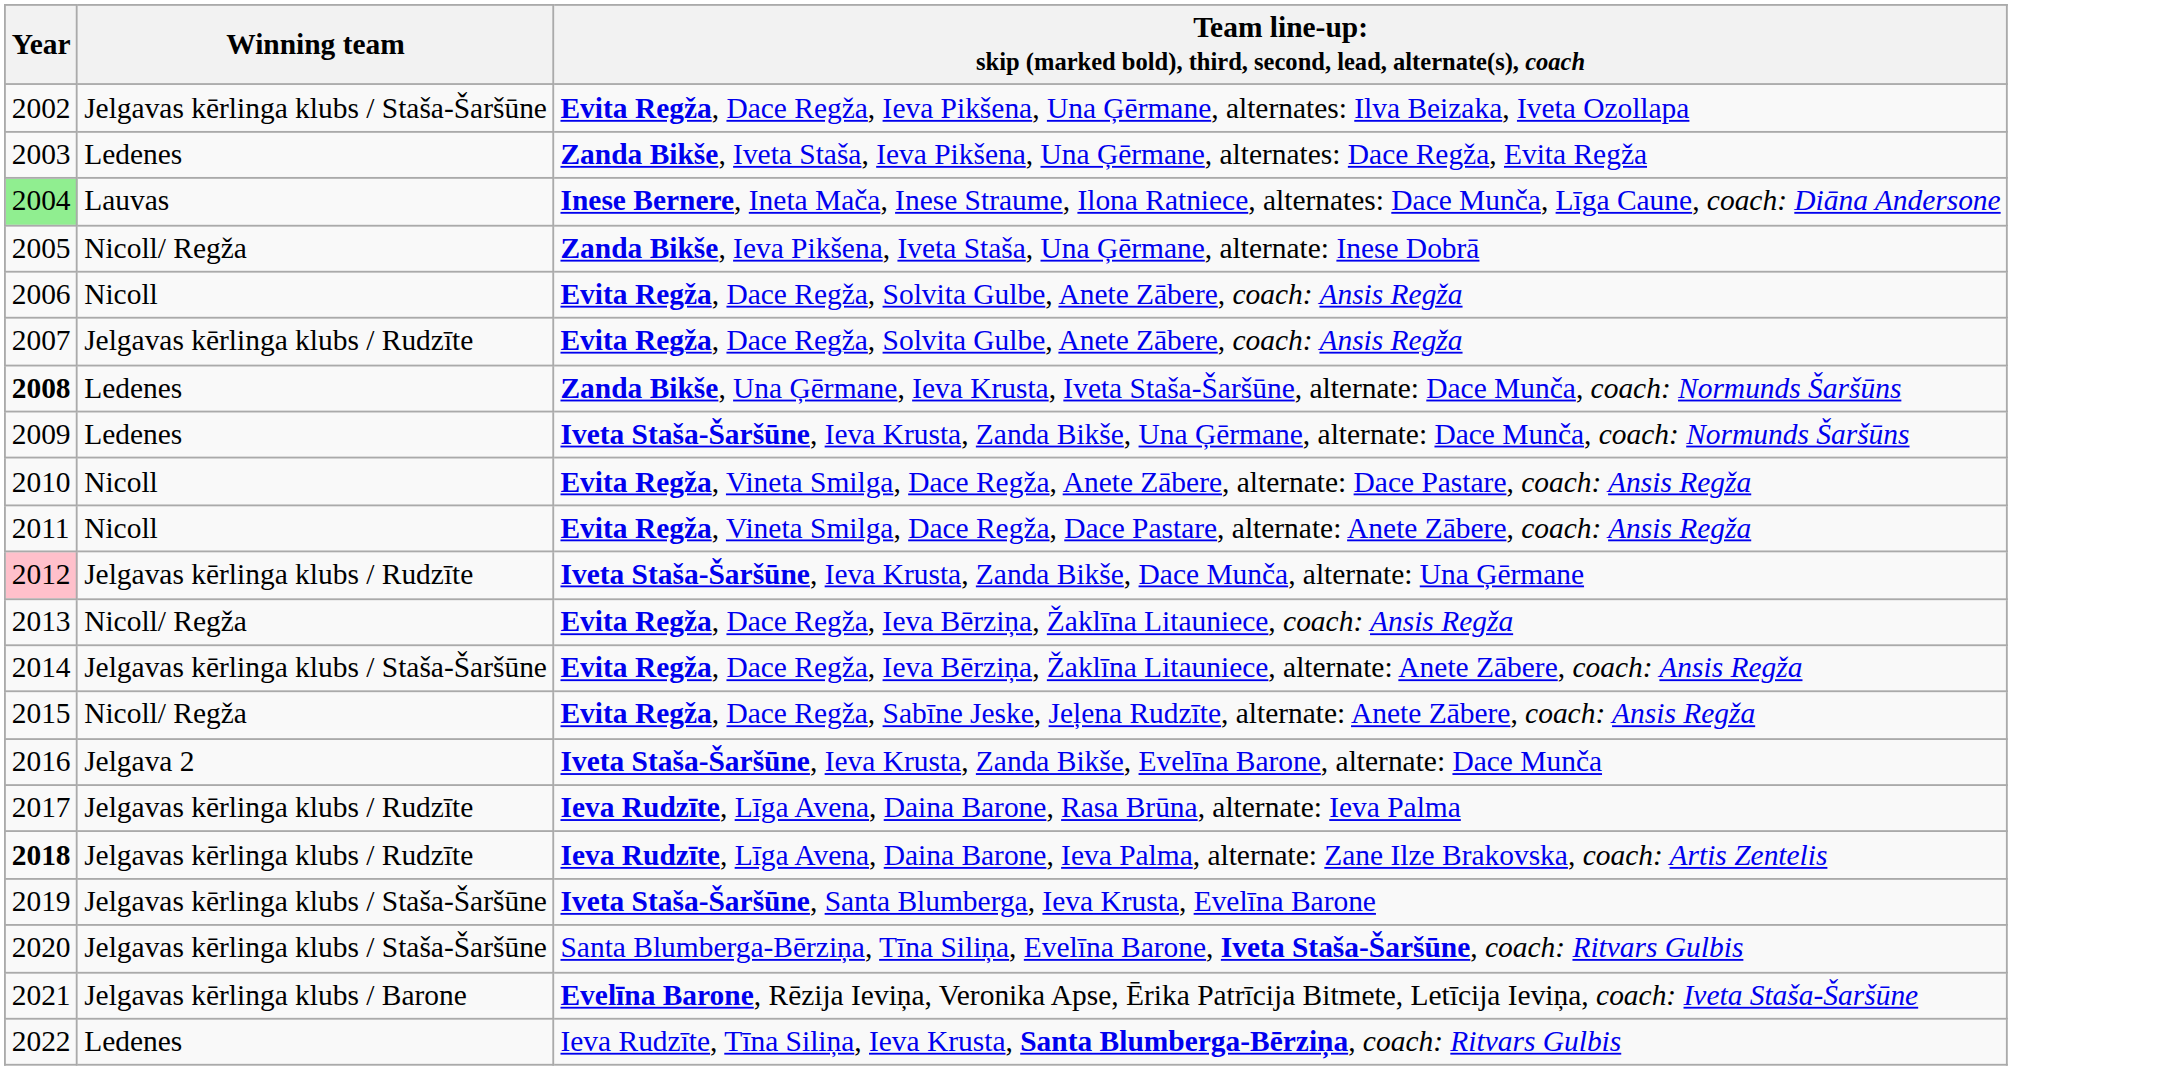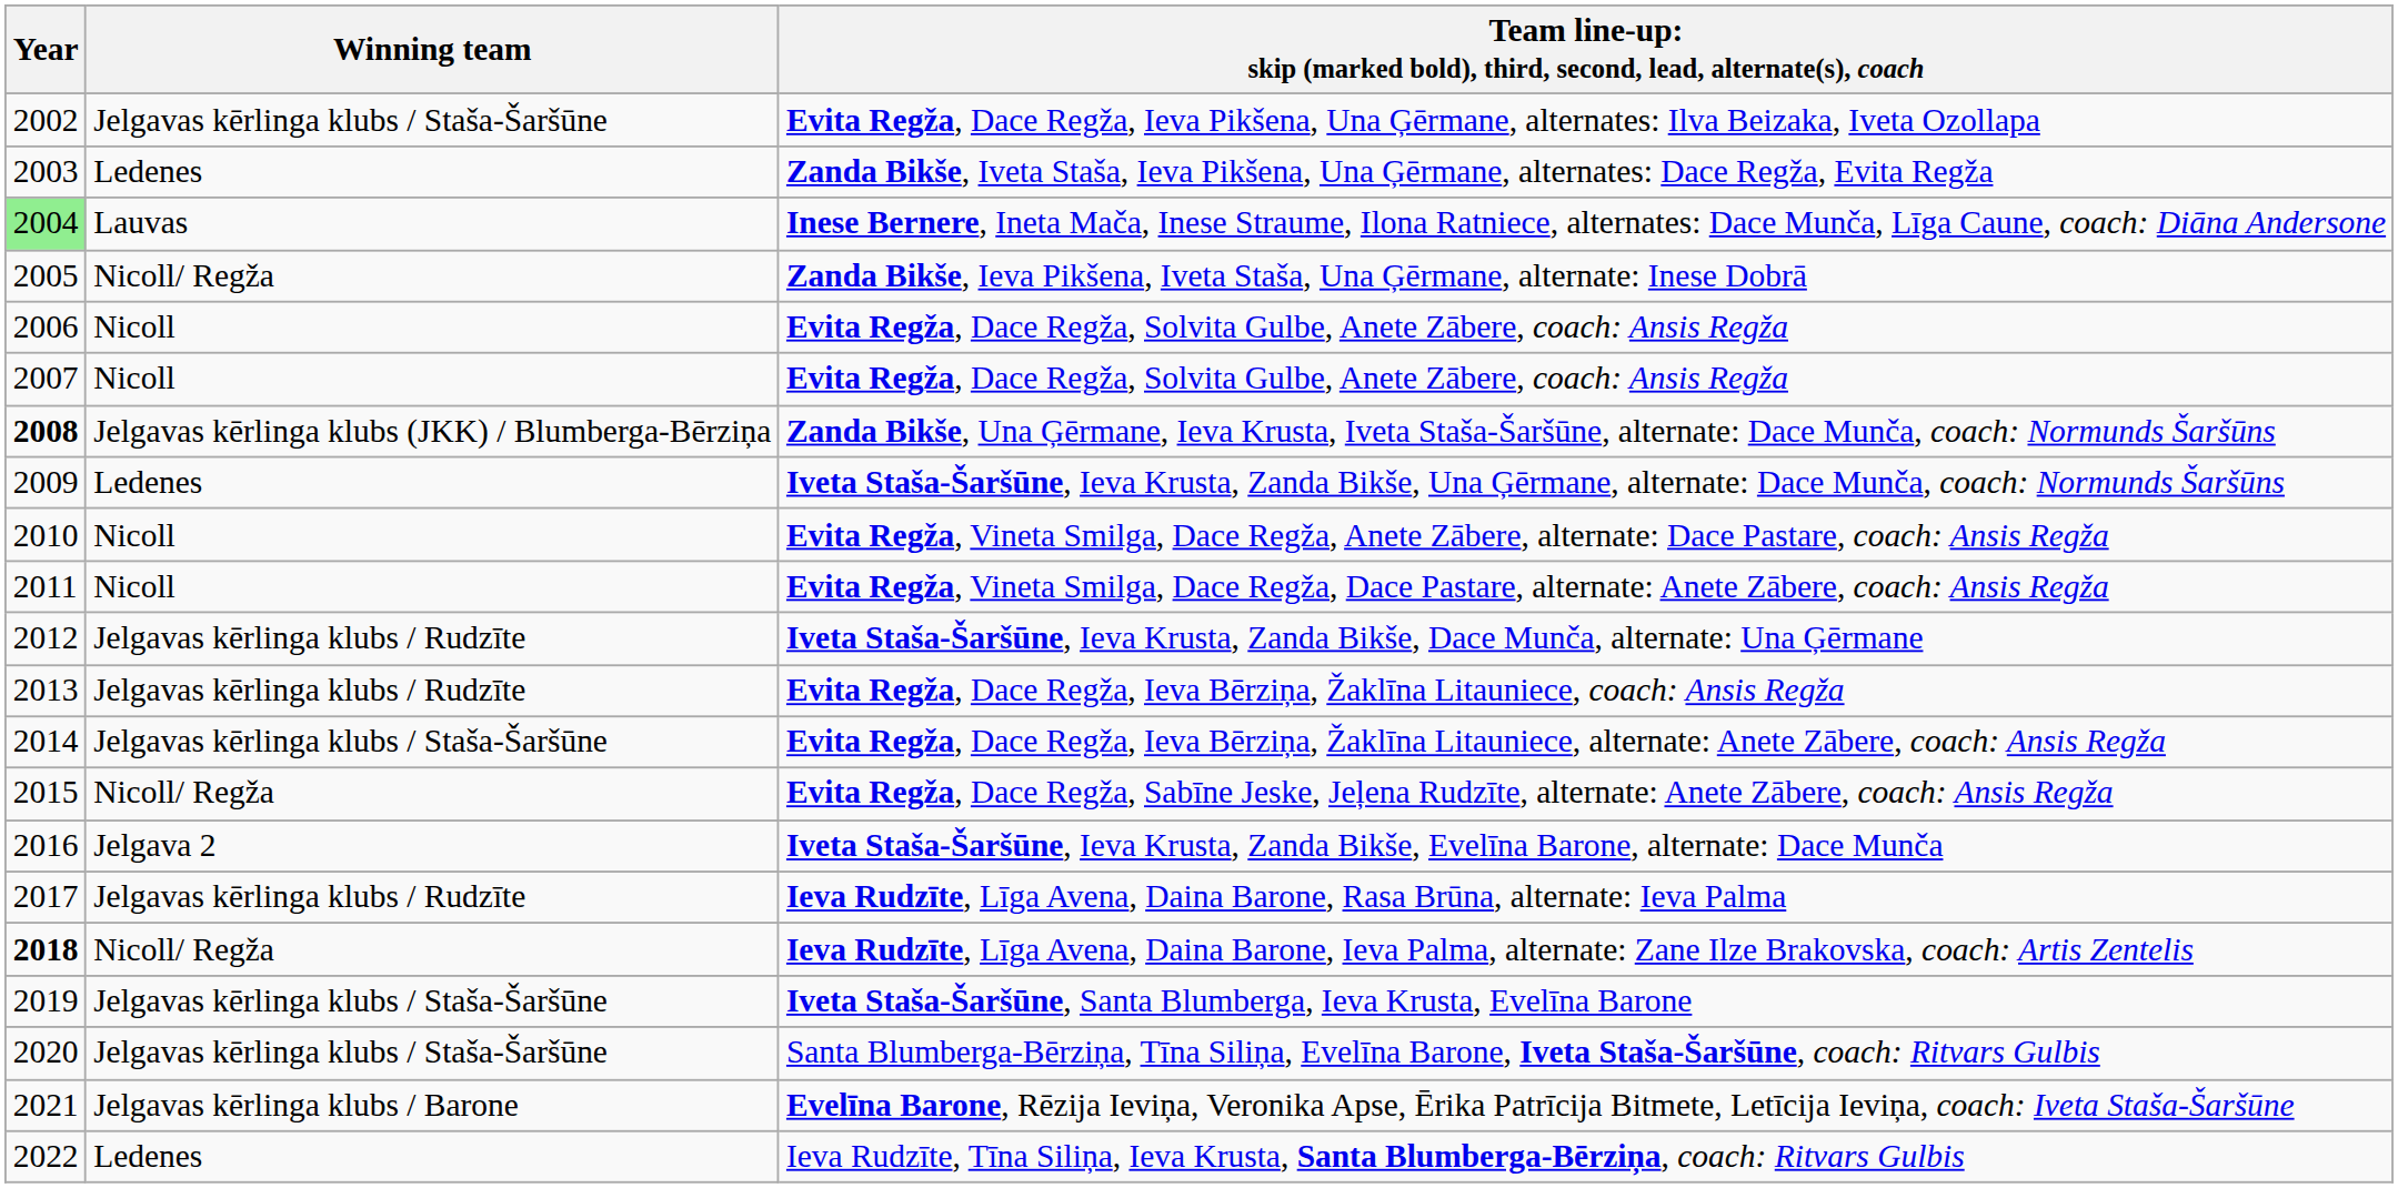row 7 | Winning team: Jelgavas kērlinga klubs / Rudzīte -> Nicoll
row 8 | Winning team: Ledenes -> Jelgavas kērlinga klubs (JKK) / Blumberga-Bērziņa
row 12 | Year: pink background -> no background
row 13 | Winning team: Nicoll/ Regža -> Jelgavas kērlinga klubs / Rudzīte
row 18 | Winning team: Jelgavas kērlinga klubs / Rudzīte -> Nicoll/ Regža
